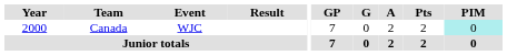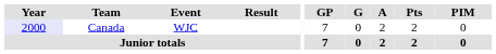Canada | Year: no background -> lavender background
Canada | PIM: paleturquoise background -> no background
